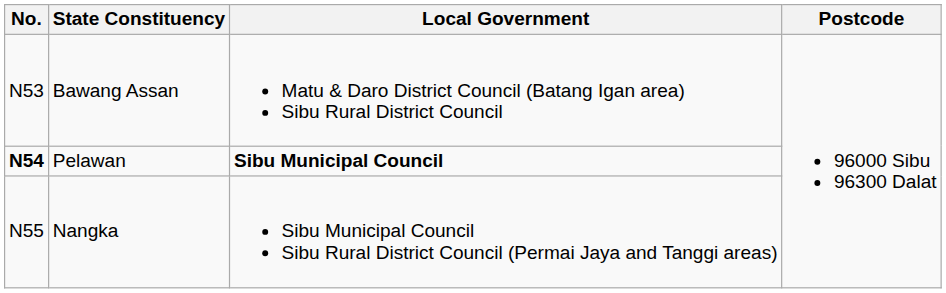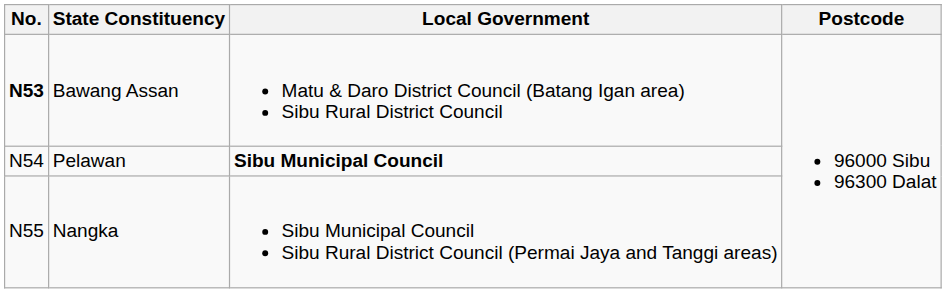Bawang Assan | No.: normal -> bold
Pelawan | No.: bold -> normal
